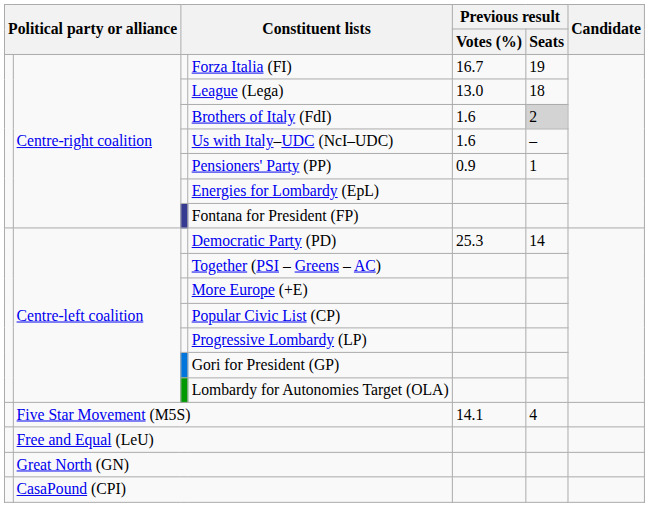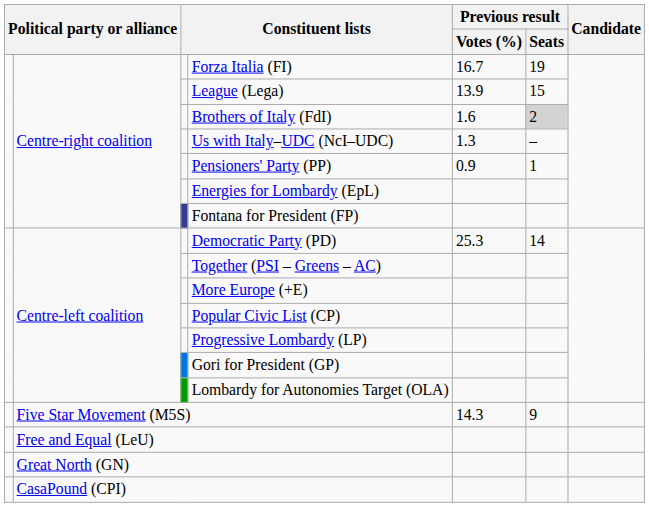League (Lega) | Previous result / Votes (%): 13.0 -> 13.9
League (Lega) | Previous result / Seats: 18 -> 15
Us with Italy–UDC (NcI–UDC) | Previous result / Votes (%): 1.6 -> 1.3
Five Star Movement (M5S) | Previous result / Votes (%): 14.1 -> 14.3
Five Star Movement (M5S) | Previous result / Seats: 4 -> 9
